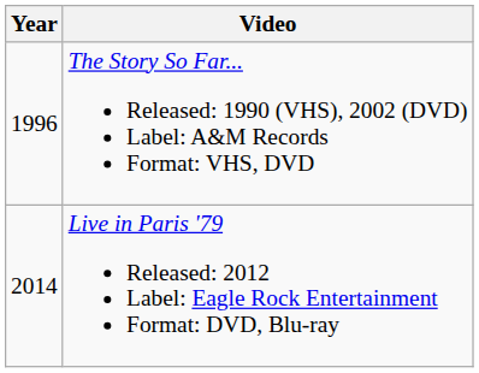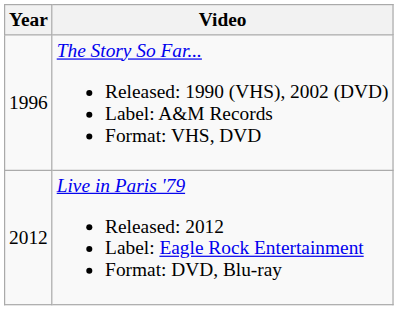row 3 | Year: 2014 -> 2012
